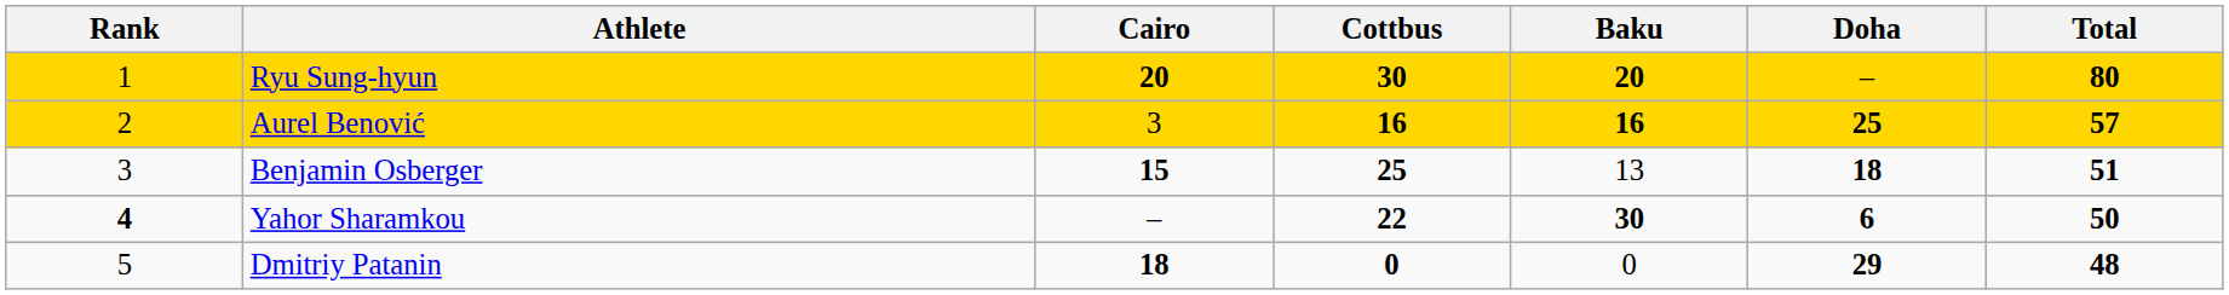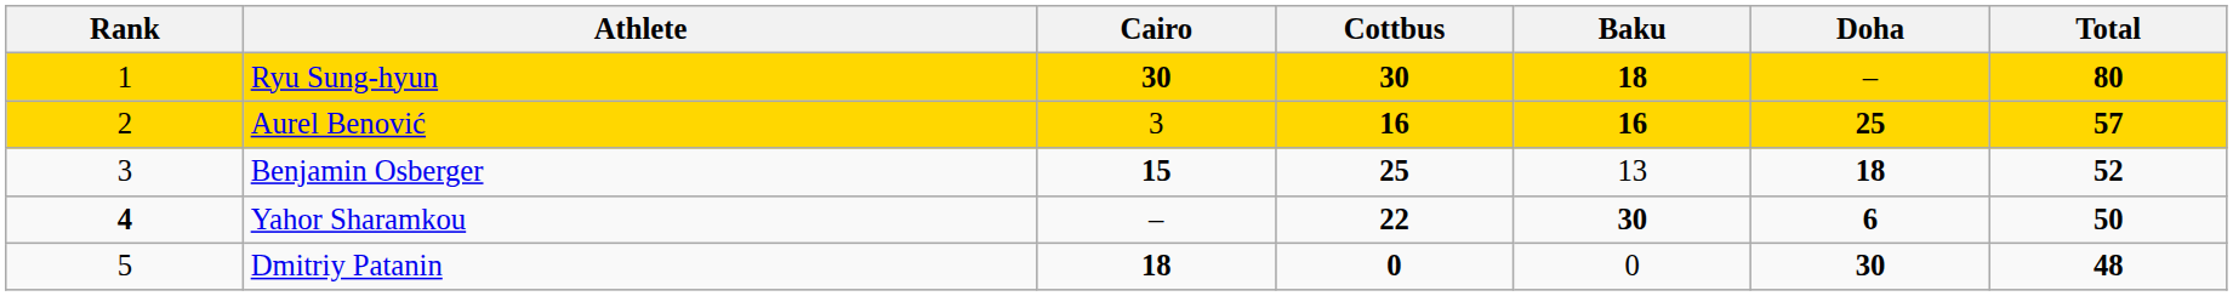Ryu Sung-hyun | Cairo: 20 -> 30
Ryu Sung-hyun | Baku: 20 -> 18
Benjamin Osberger | Total: 51 -> 52
Dmitriy Patanin | Doha: 29 -> 30
